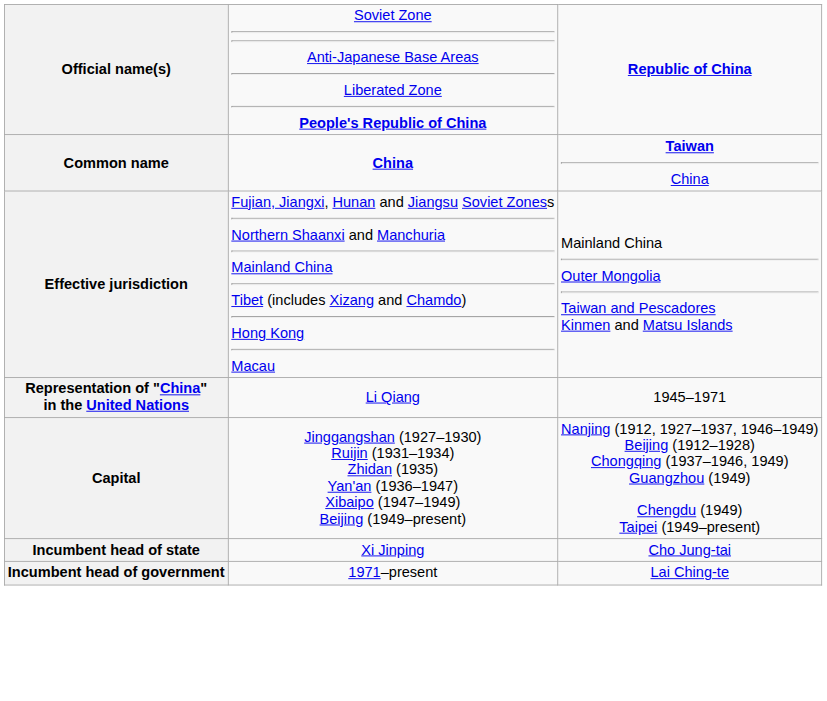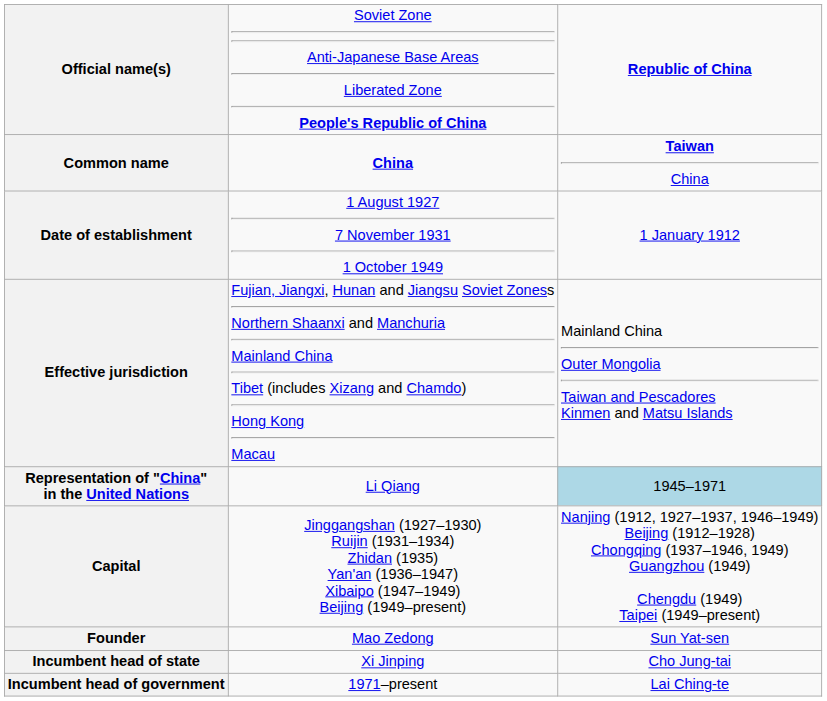+ row: Date of establishment | 1 August 1927 7 November 1931 1 October 1949 | 1 January 1912
Representation of "China" in the United Nations | column 3: no background -> lightblue background
+ row: Founder | Mao Zedong | Sun Yat-sen
